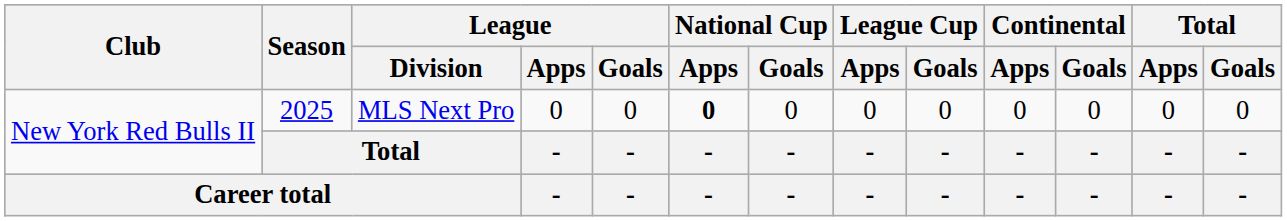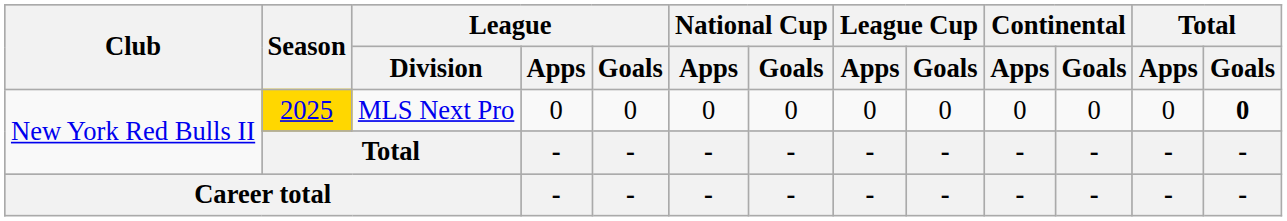New York Red Bulls II / MLS Next Pro | Season: no background -> gold background
New York Red Bulls II / MLS Next Pro | National Cup / Apps: bold -> normal
New York Red Bulls II / MLS Next Pro | Total / Goals: normal -> bold
